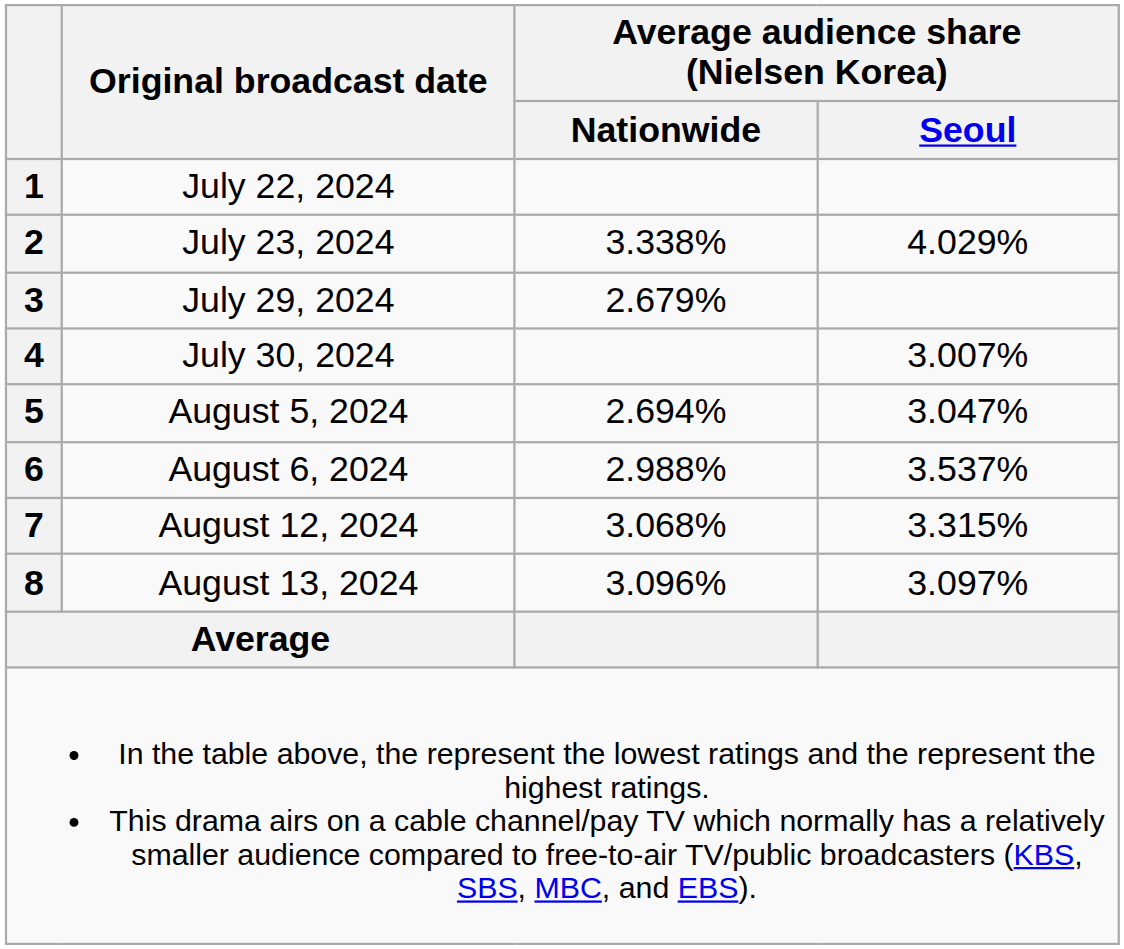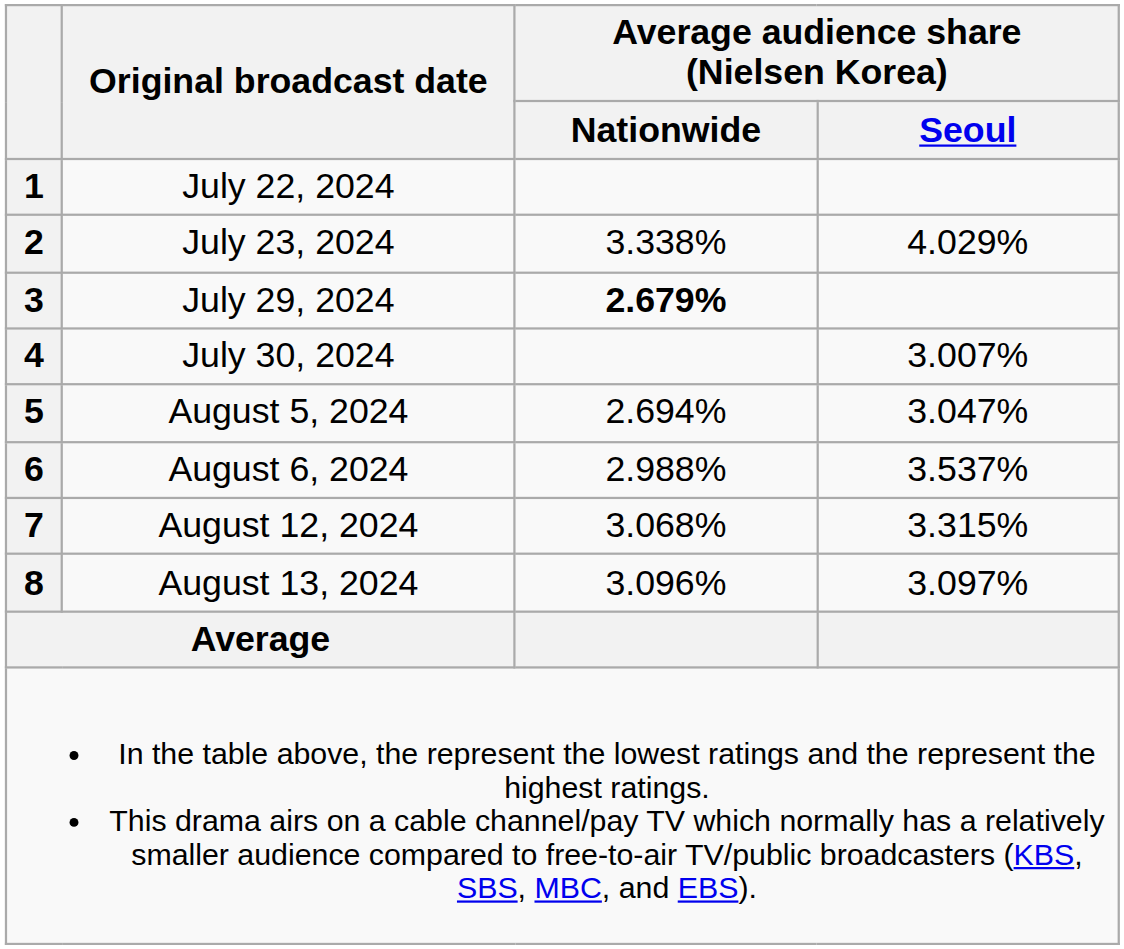July 29, 2024 | Average audience share (Nielsen Korea) / Nationwide: normal -> bold
